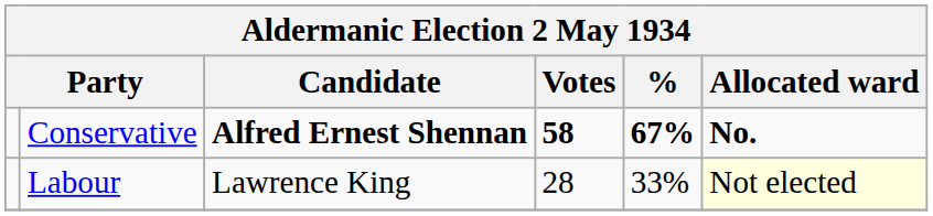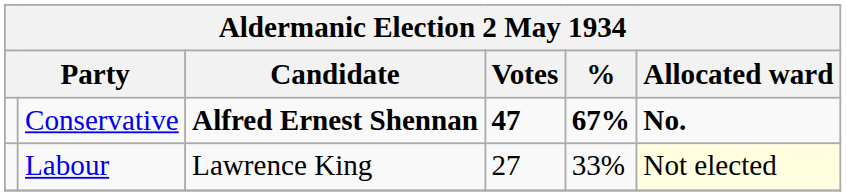Conservative | Votes: 58 -> 47
Labour | Votes: 28 -> 27
